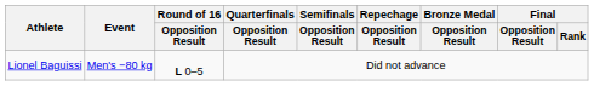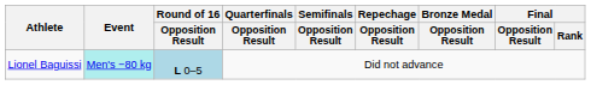Lionel Baguissi | Event: no background -> paleturquoise background
Lionel Baguissi | Round of 16 / Opposition Result: no background -> lightblue background
